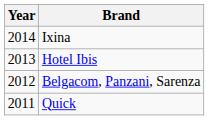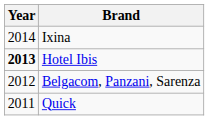Hotel Ibis | Year: normal -> bold
